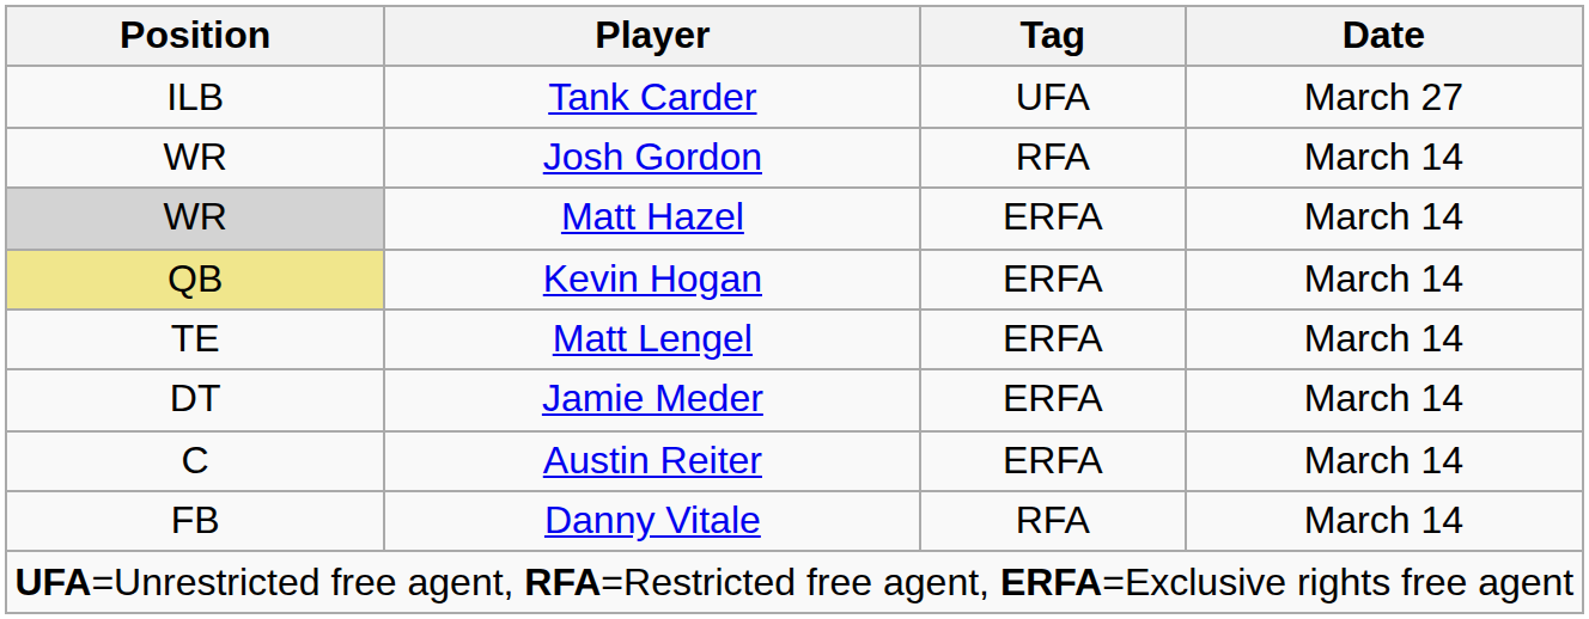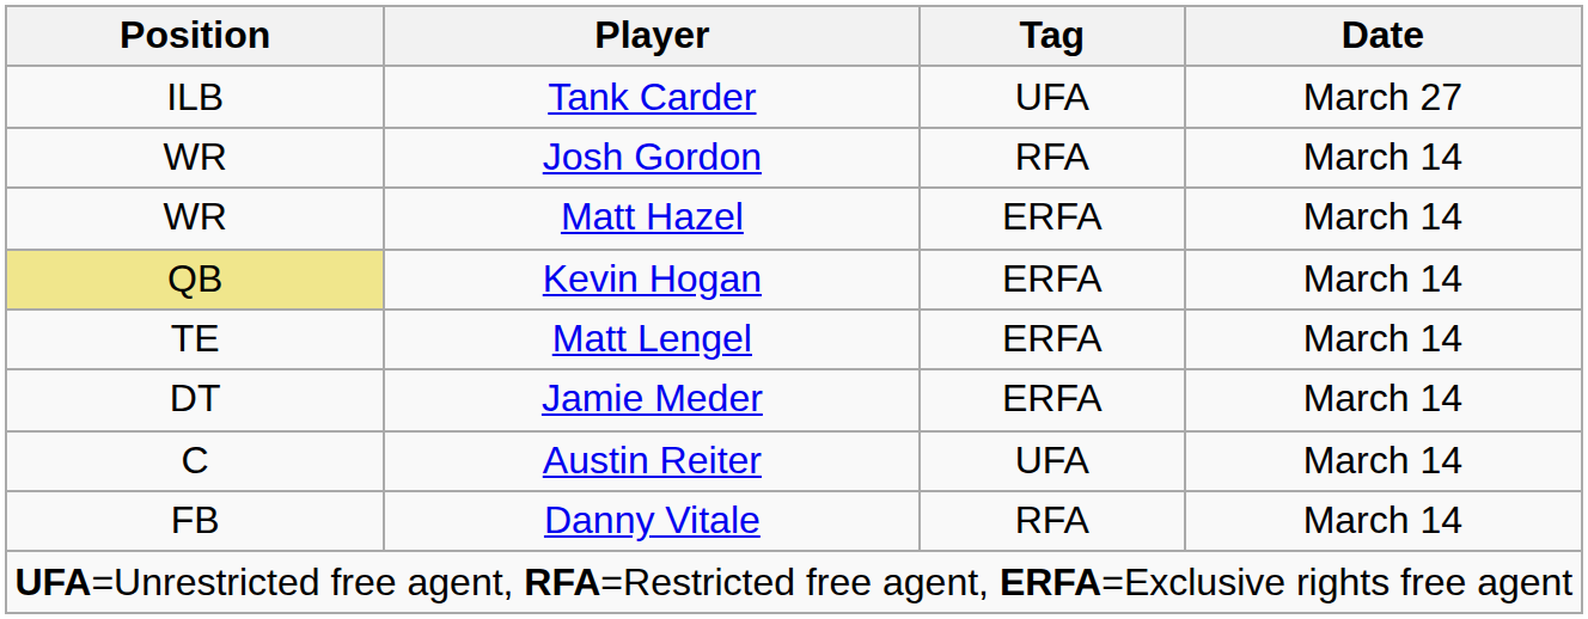Matt Hazel | Position: lightgrey background -> no background
Austin Reiter | Tag: ERFA -> UFA
